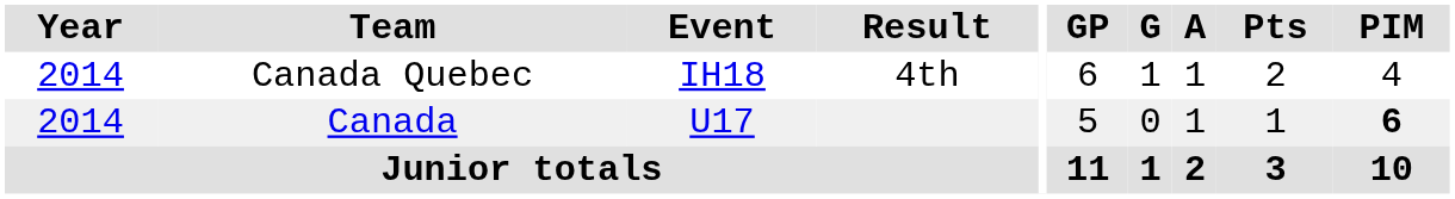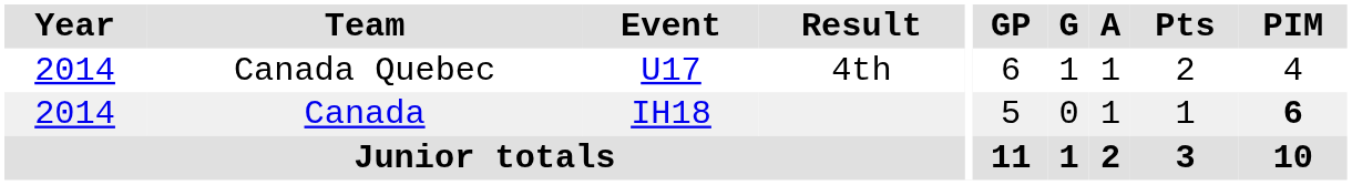Canada Quebec | Event: IH18 -> U17
Canada | Event: U17 -> IH18
